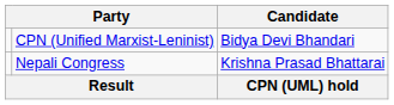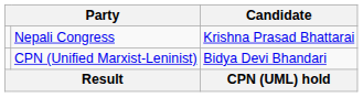rows swapped: CPN (Unified Marxist-Leninist) <-> Nepali Congress
